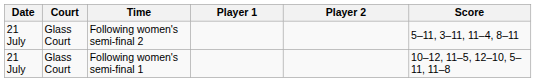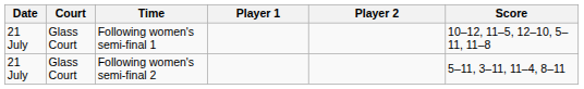rows swapped: Following women's semi-final 1 <-> Following women's semi-final 2
